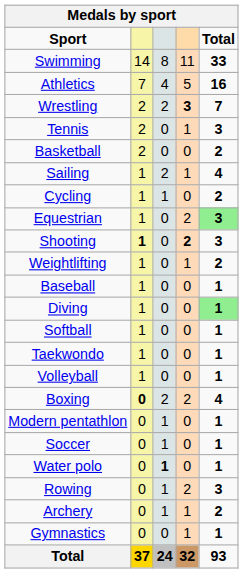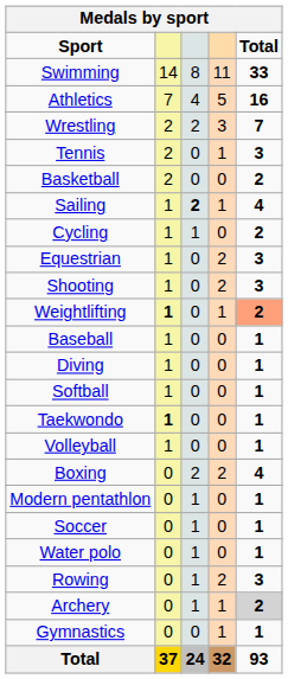Wrestling | column 4: bold -> normal
Sailing | column 3: normal -> bold
Equestrian | Total: lightgreen background -> no background
Shooting | column 2: bold -> normal
Shooting | column 4: bold -> normal
Weightlifting | column 2: normal -> bold
Weightlifting | Total: no background -> lightsalmon background
Diving | Total: lightgreen background -> no background
Taekwondo | column 2: normal -> bold
Boxing | column 2: bold -> normal
Water polo | column 3: bold -> normal
Archery | Total: no background -> lightgrey background
